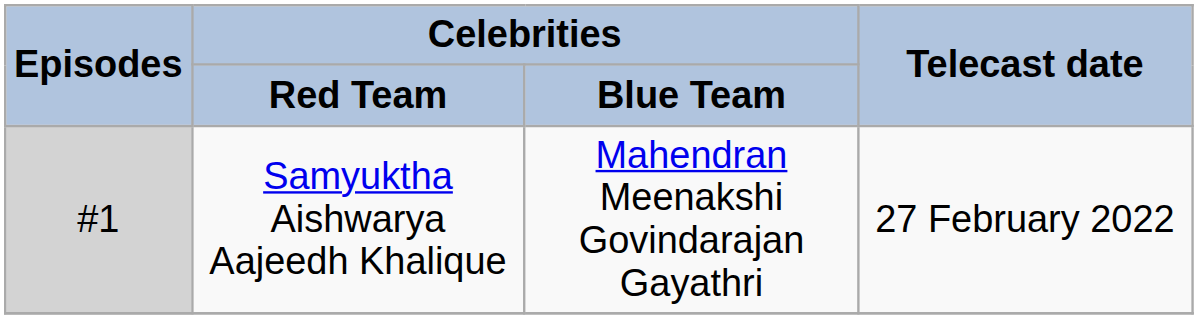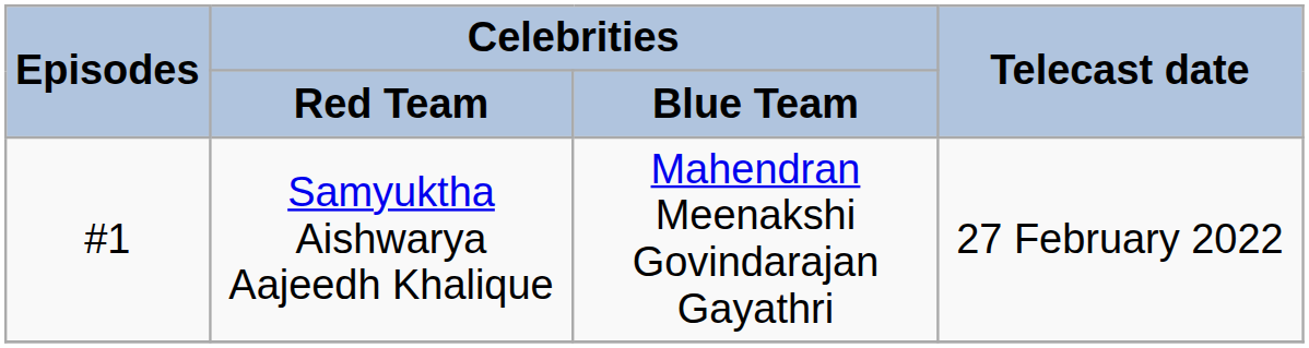Samyuktha Aishwarya Aajeedh Khalique | Episodes: lightgrey background -> no background
